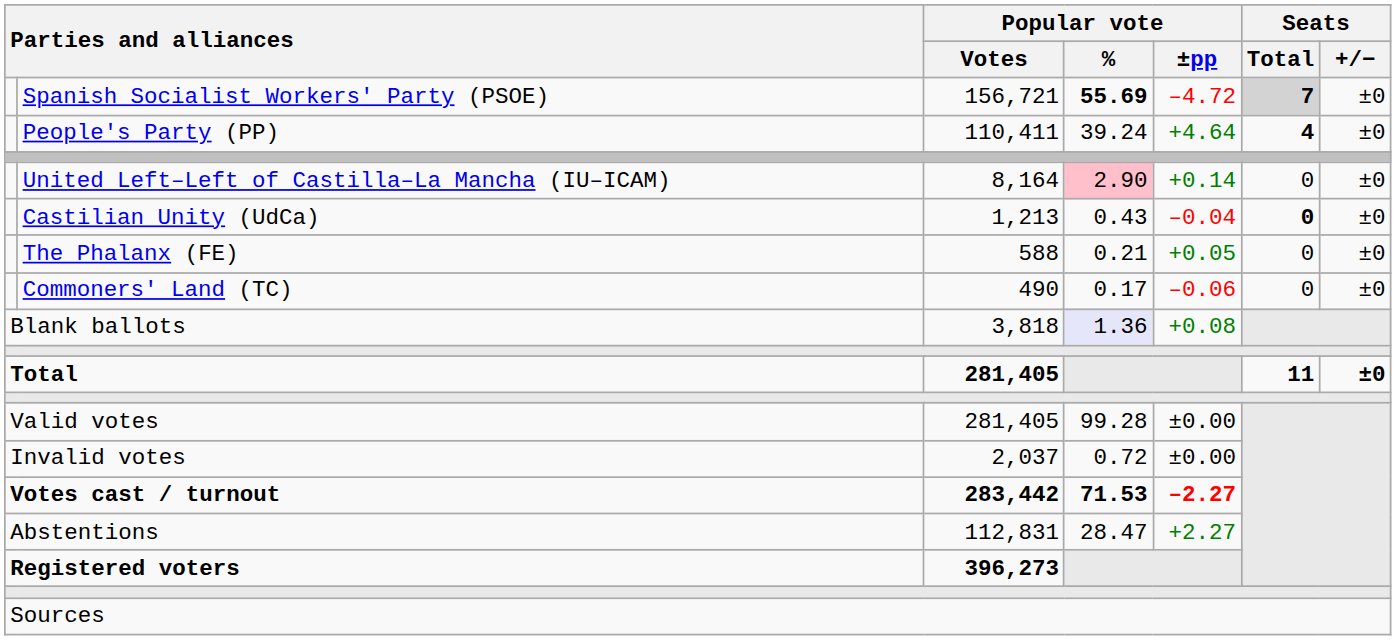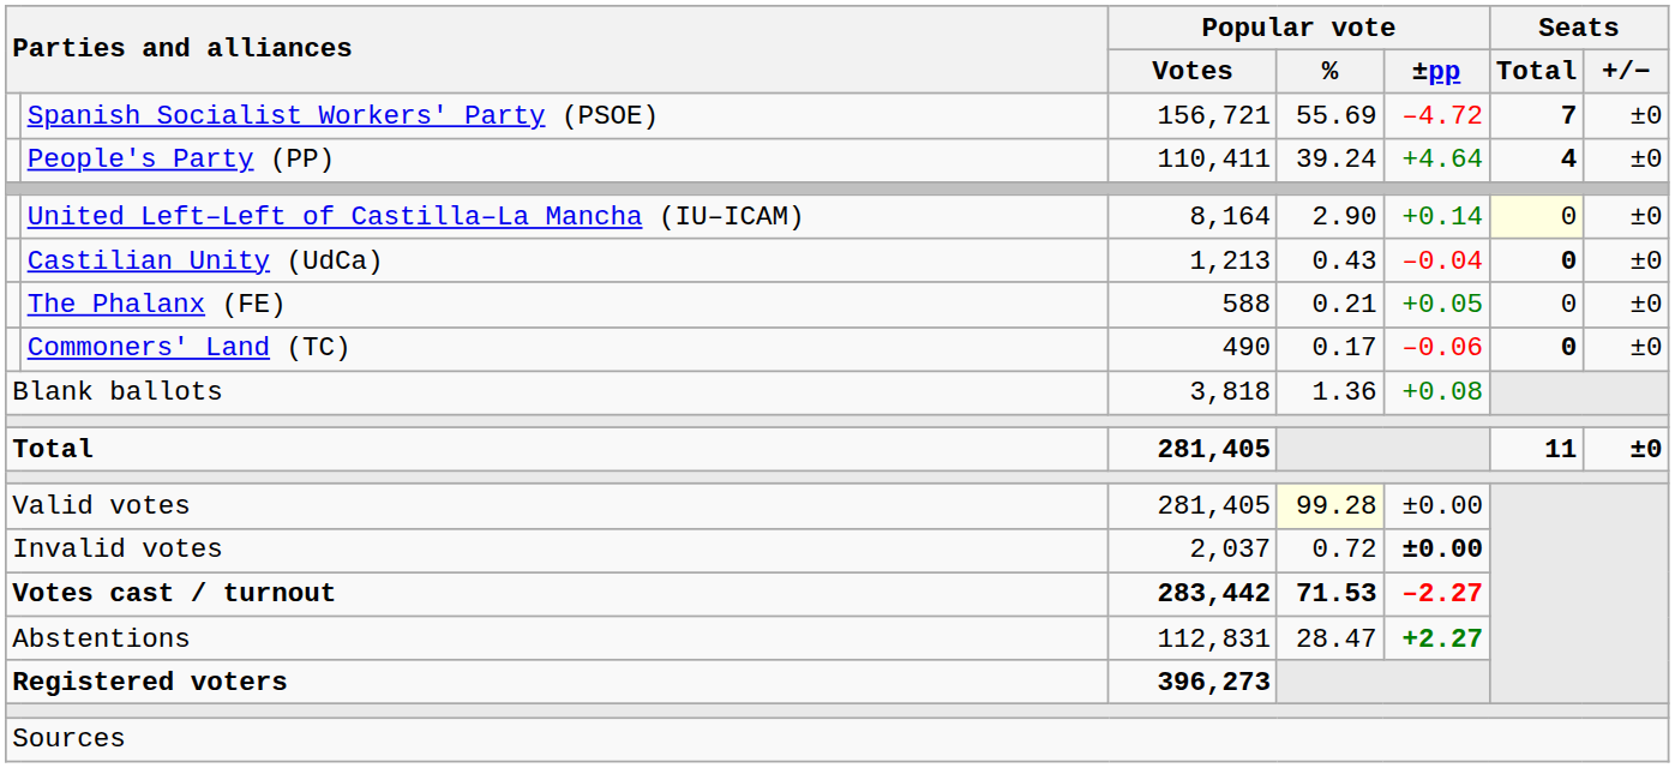Spanish Socialist Workers' Party (PSOE) | Popular vote / %: bold -> normal
Spanish Socialist Workers' Party (PSOE) | Seats / Total: lightgrey background -> no background
United Left–Left of Castilla–La Mancha (IU–ICAM) | Popular vote / %: pink background -> no background
United Left–Left of Castilla–La Mancha (IU–ICAM) | Seats / Total: no background -> lightyellow background
Commoners' Land (TC) | Seats / Total: normal -> bold
Blank ballots | Popular vote / %: lavender background -> no background
Valid votes | Popular vote / %: no background -> lightyellow background
Invalid votes | Popular vote / ±pp: normal -> bold
Abstentions | Popular vote / ±pp: normal -> bold
